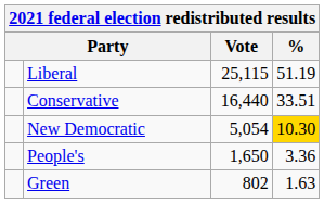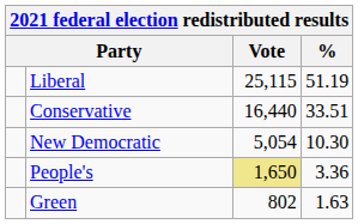New Democratic | %: gold background -> no background
People's | Vote: no background -> khaki background
